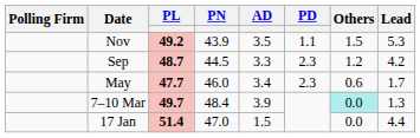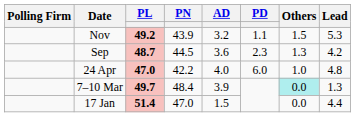Nov | AD: 3.5 -> 3.2
Sep | AD: 3.3 -> 3.6
Sep | Others: 1.2 -> 1.3
- row: May | 47.7 | 46.0 | 3.4 | 2.3 | 0.6 | 1.7
+ row: 24 Apr | 47.0 | 42.2 | 4.0 | 6.0 | 1.0 | 4.8
